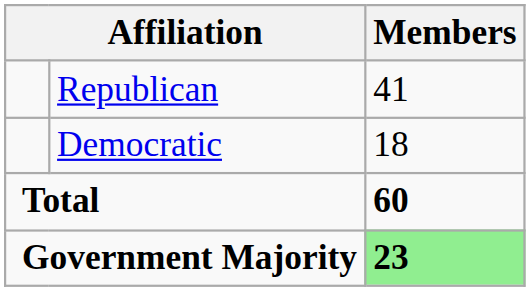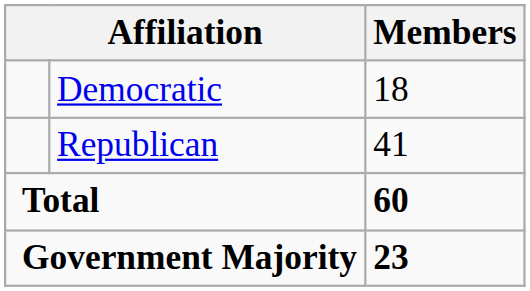rows swapped: Democratic <-> Republican
Government Majority | Members: lightgreen background -> no background
